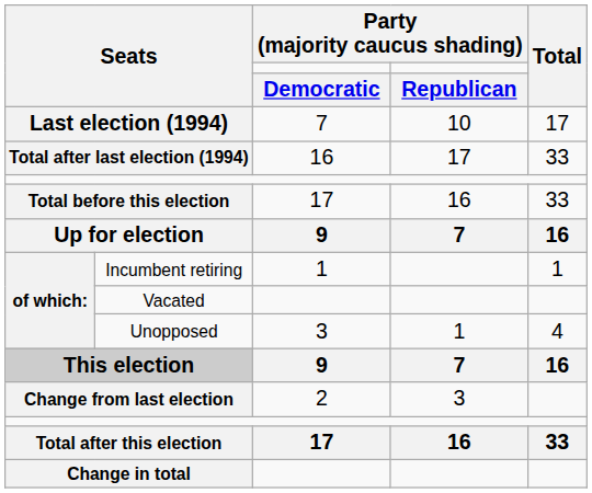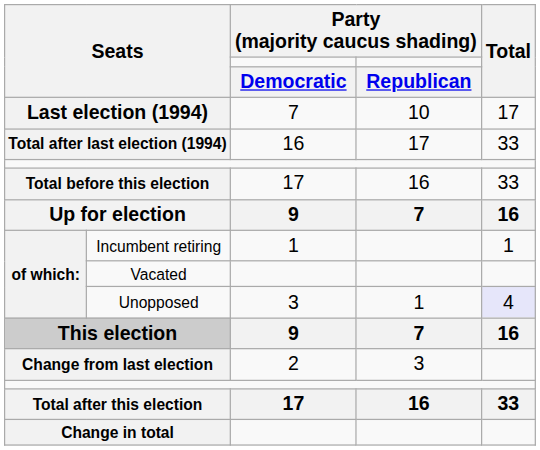Unopposed | Total: no background -> lavender background
